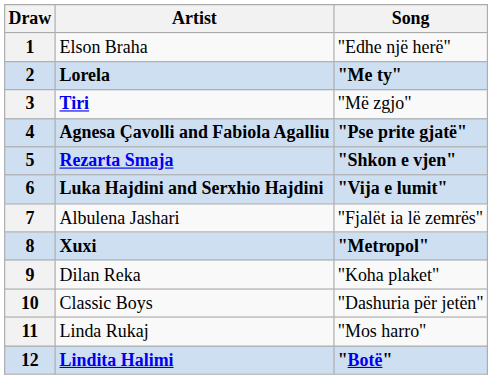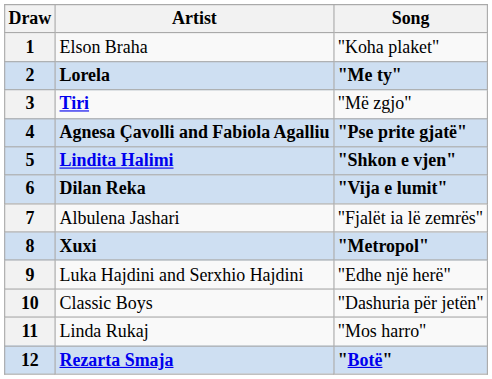1 | Song: "Edhe një herë" -> "Koha plaket"
5 | Artist: Rezarta Smaja -> Lindita Halimi
6 | Artist: Luka Hajdini and Serxhio Hajdini -> Dilan Reka
9 | Artist: Dilan Reka -> Luka Hajdini and Serxhio Hajdini
9 | Song: "Koha plaket" -> "Edhe një herë"
12 | Artist: Lindita Halimi -> Rezarta Smaja
